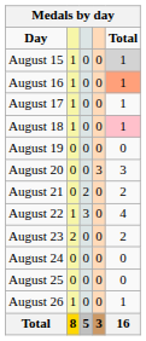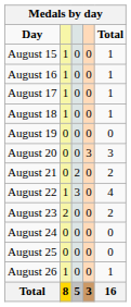August 15 | Total: lightgrey background -> no background
August 16 | Total: lightsalmon background -> no background
August 18 | Total: pink background -> no background
